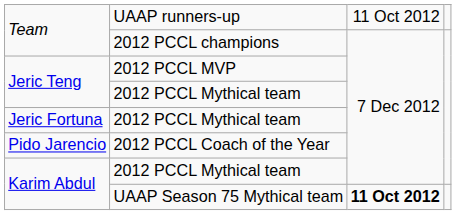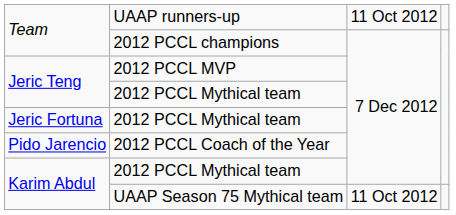Karim Abdul / UAAP Season 75 Mythical team | column 3: bold -> normal
